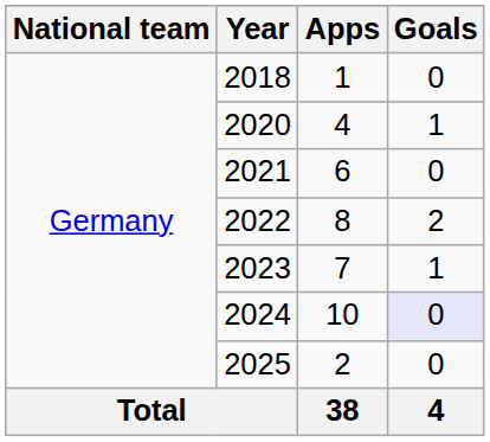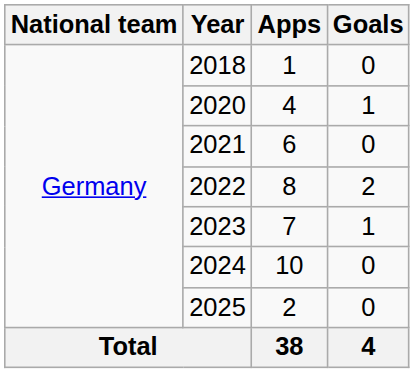2024 | Goals: lavender background -> no background
